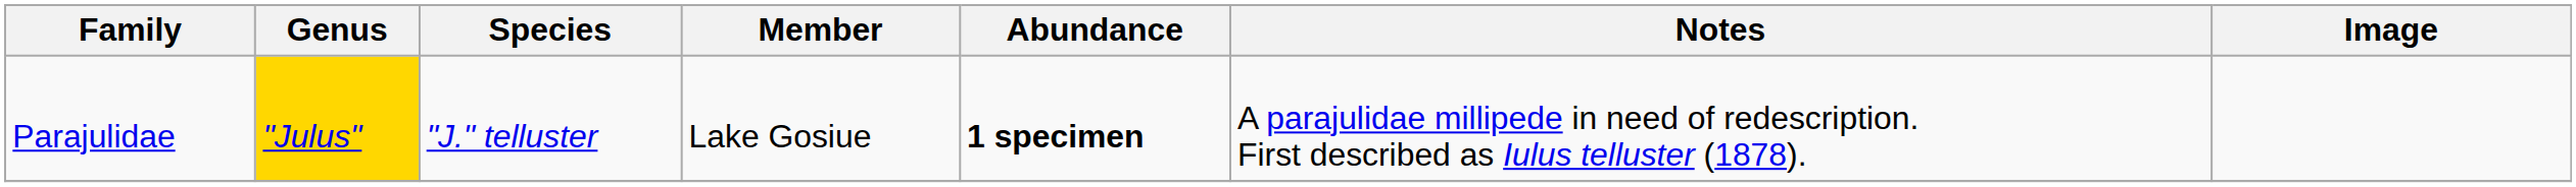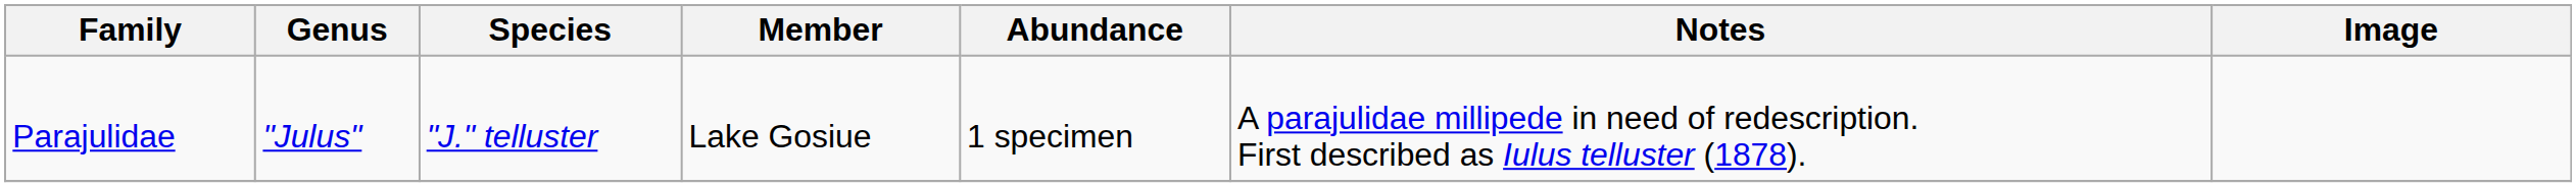Parajulidae | Genus: gold background -> no background
Parajulidae | Abundance: bold -> normal
